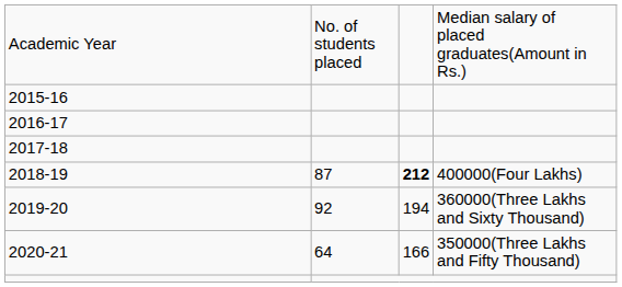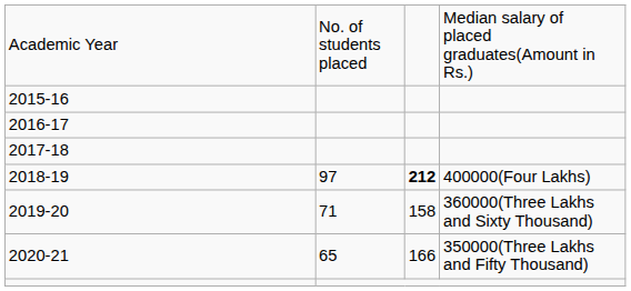2018-19 | column 2: 87 -> 97
2019-20 | column 2: 92 -> 71
2019-20 | column 3: 194 -> 158
2020-21 | column 2: 64 -> 65
